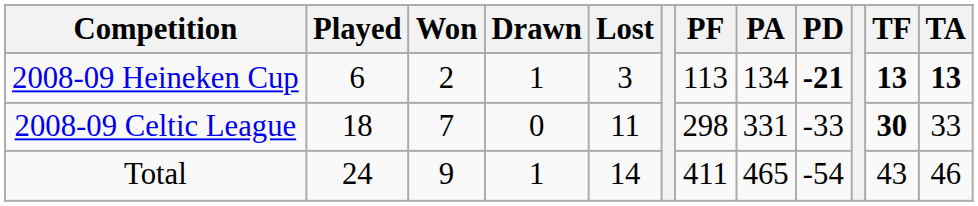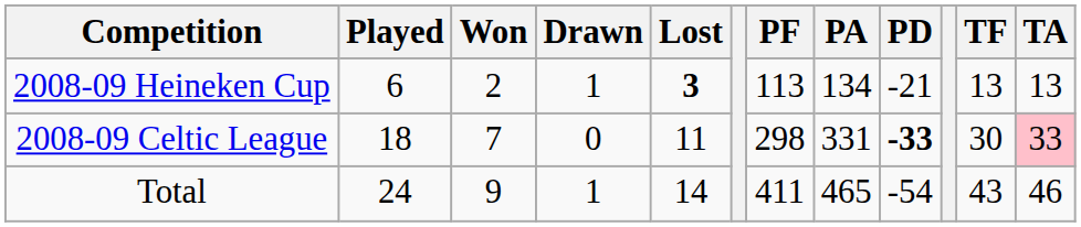2008-09 Heineken Cup | Lost: normal -> bold
2008-09 Heineken Cup | PD: bold -> normal
2008-09 Heineken Cup | TF: bold -> normal
2008-09 Heineken Cup | TA: bold -> normal
2008-09 Celtic League | PD: normal -> bold
2008-09 Celtic League | TF: bold -> normal
2008-09 Celtic League | TA: no background -> pink background
